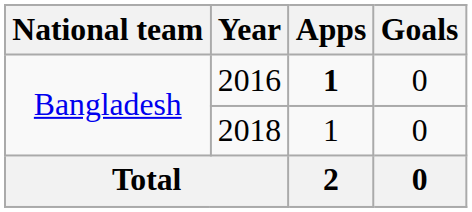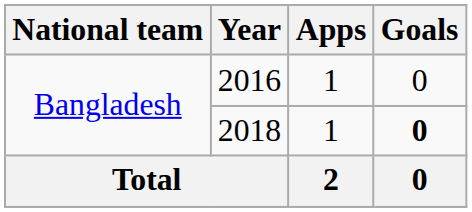2016 | Apps: bold -> normal
2018 | Goals: normal -> bold
